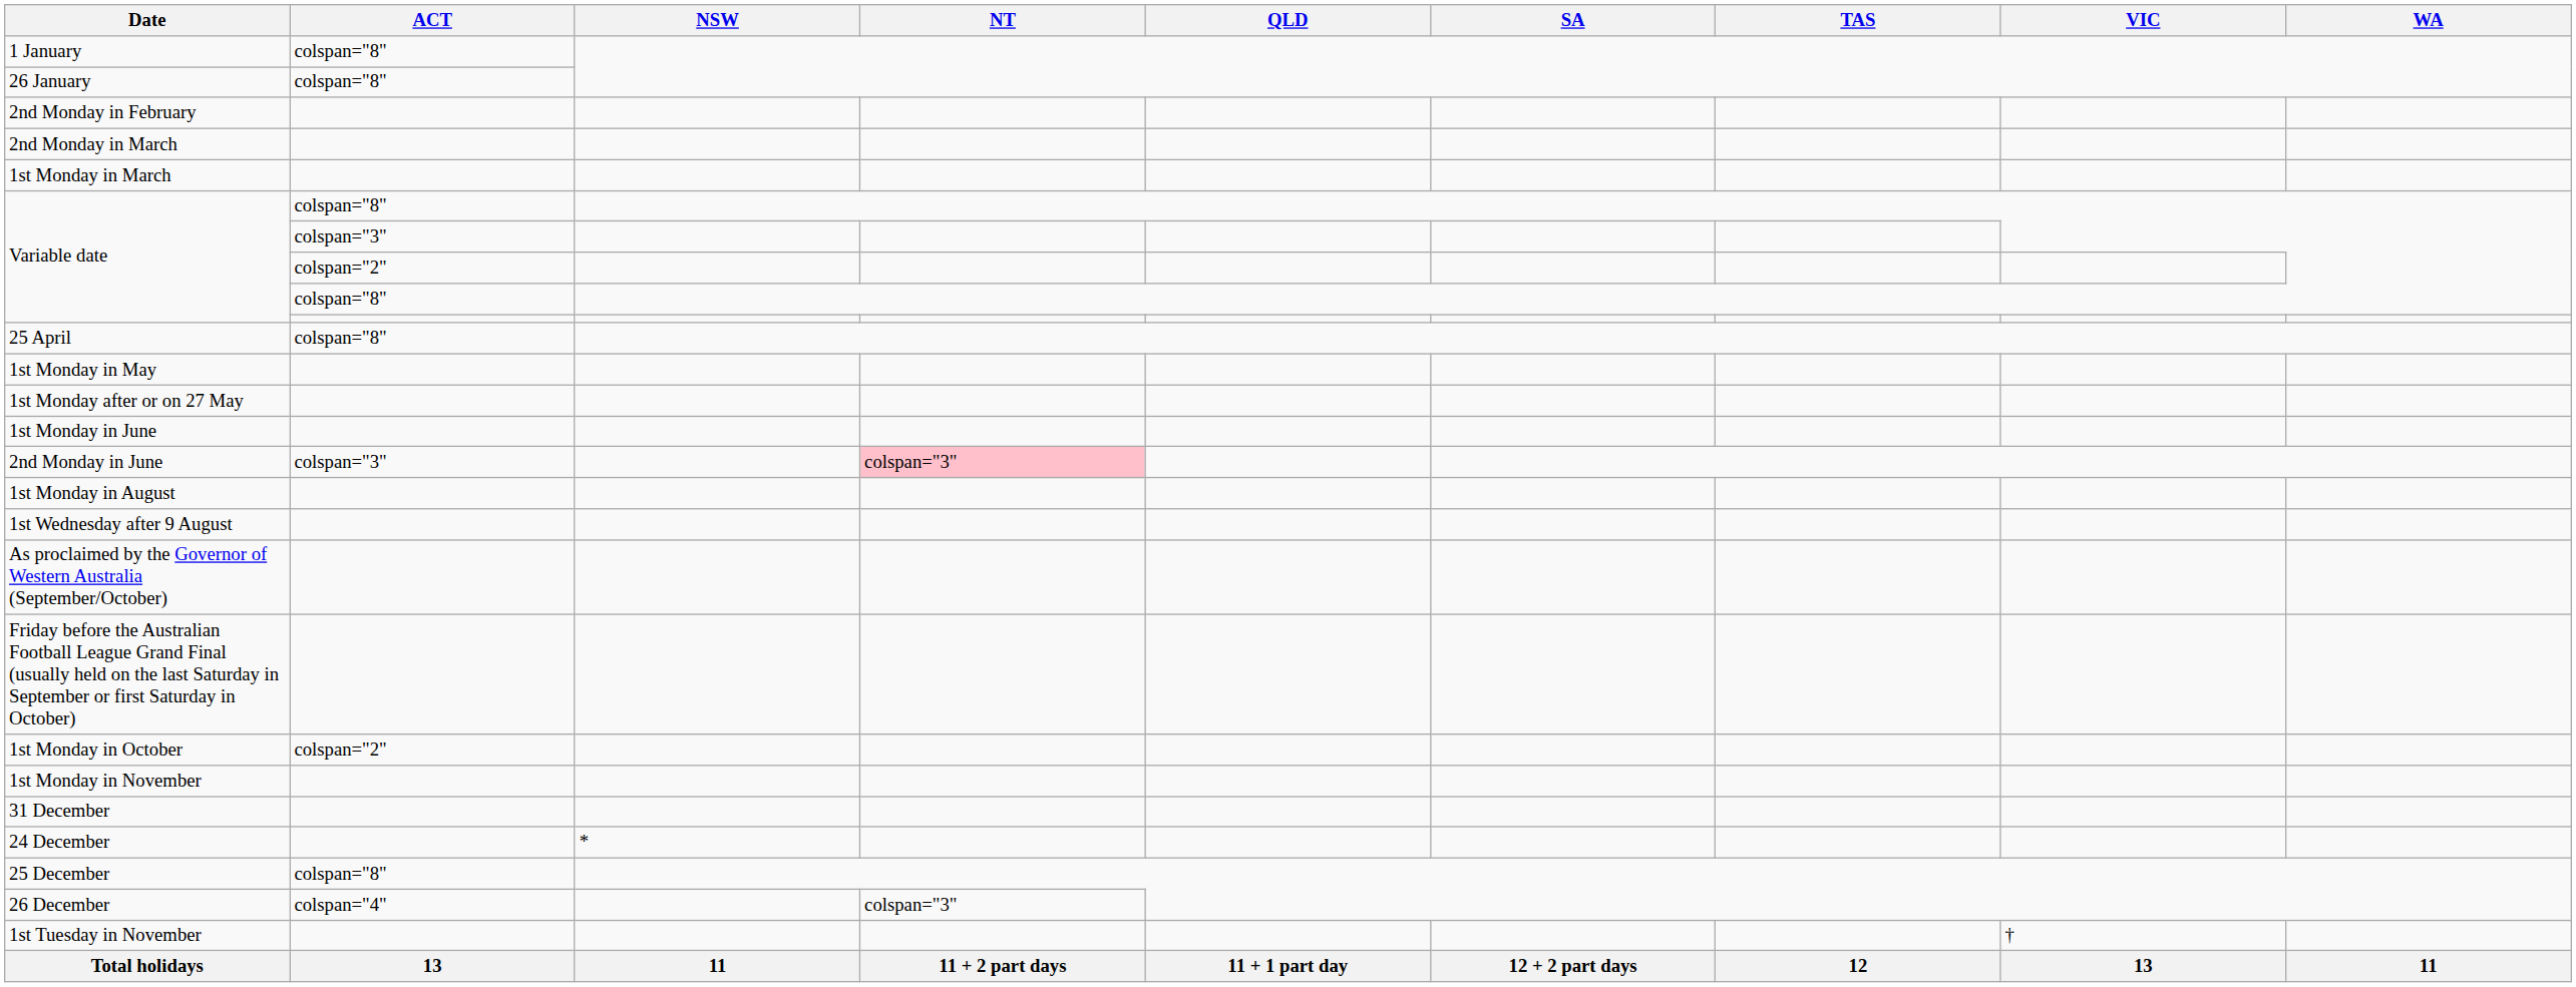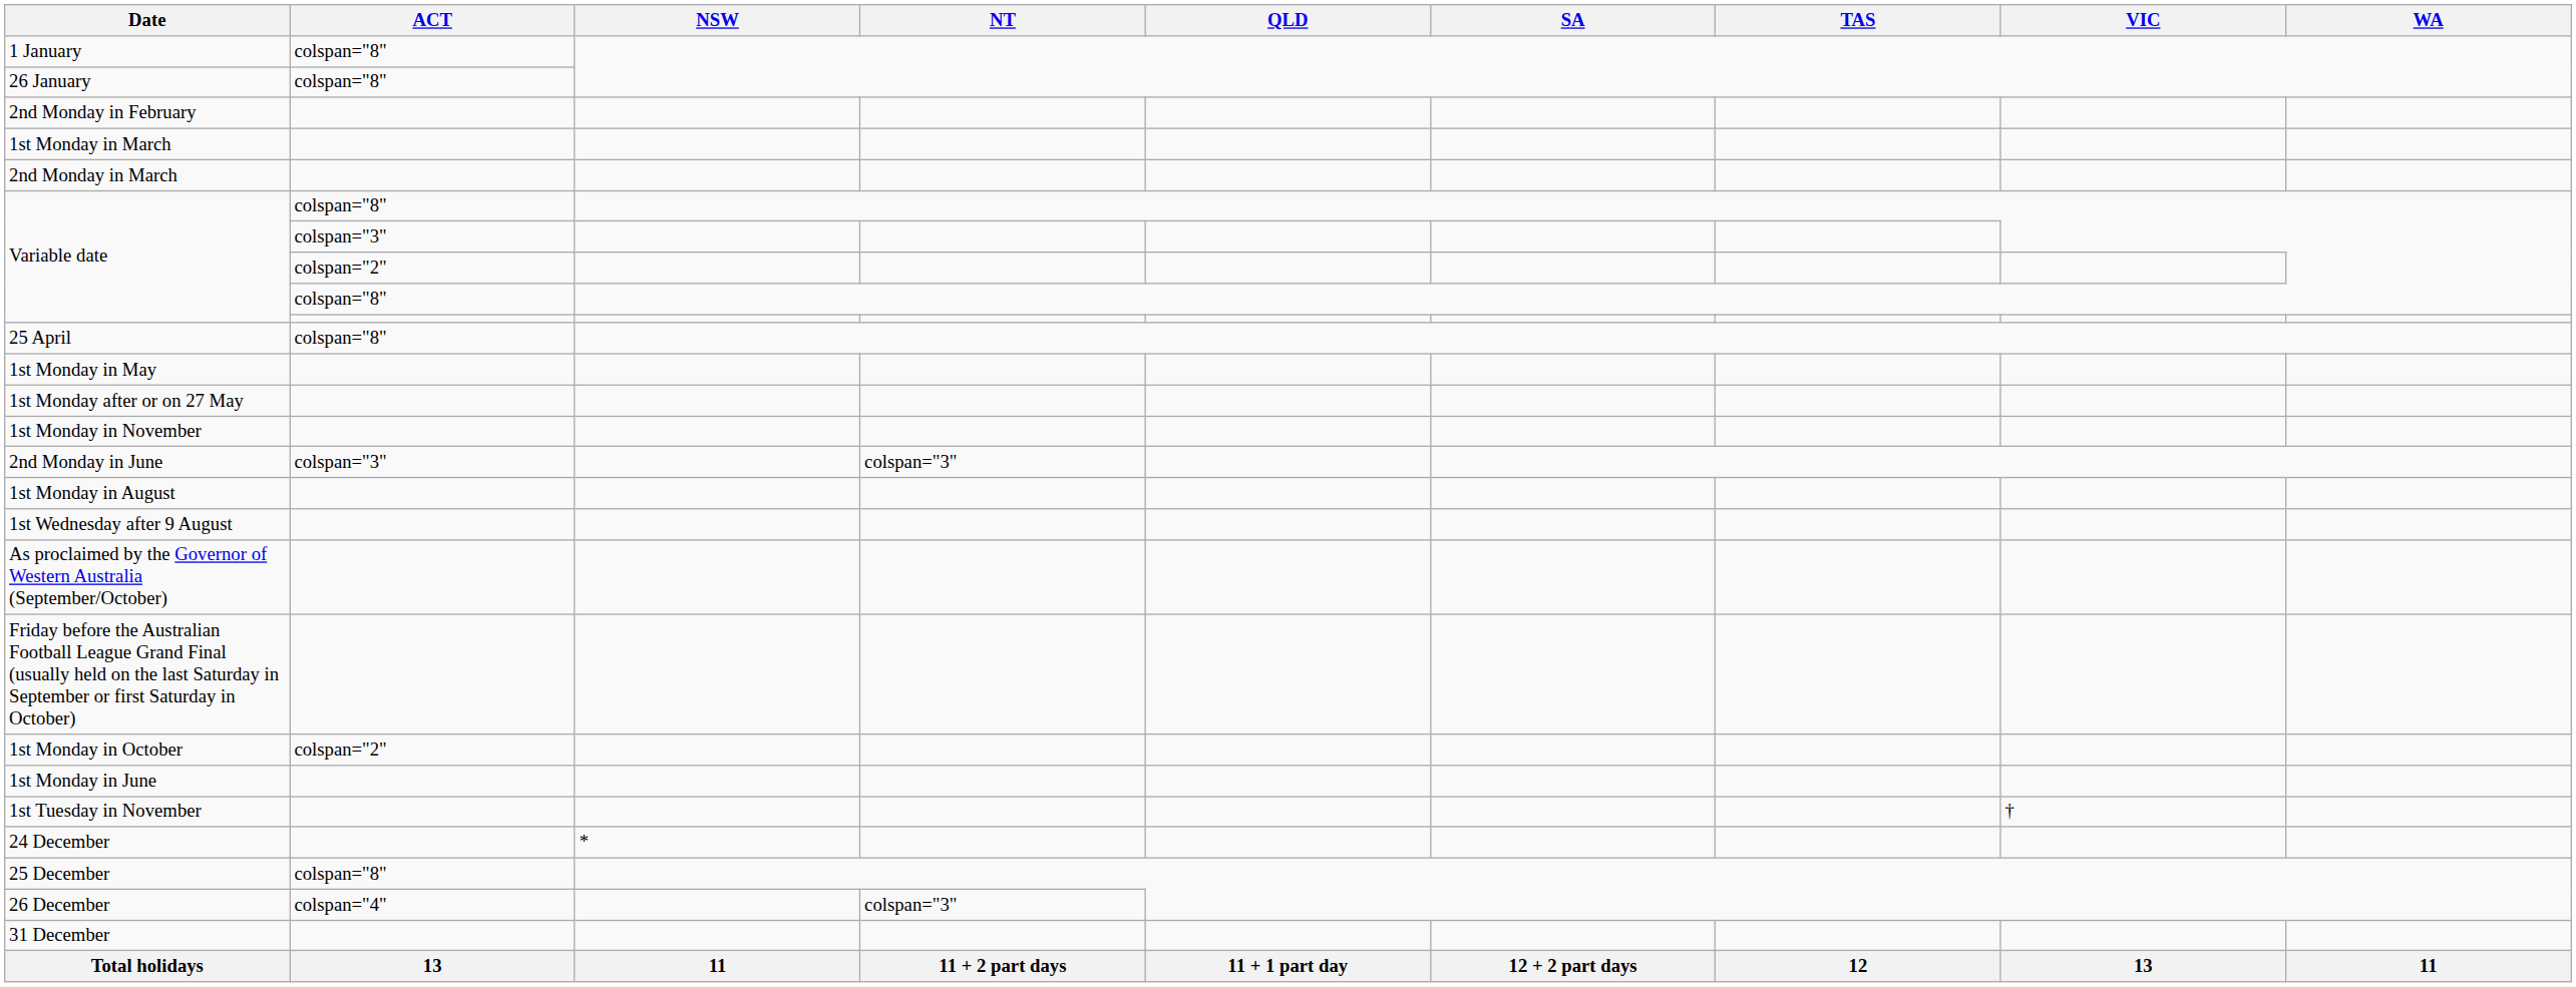rows swapped: 1st Monday in March <-> 2nd Monday in March
rows swapped: 1st Monday in June <-> 1st Monday in November
2nd Monday in June | NT: pink background -> no background
rows swapped: 1st Tuesday in November <-> 31 December
